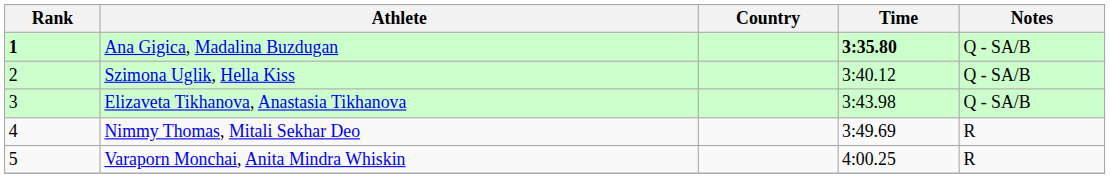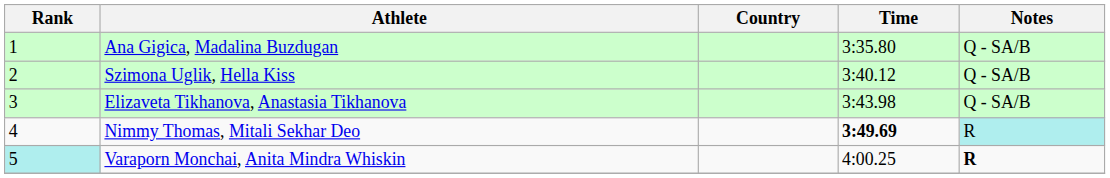Ana Gigica, Madalina Buzdugan | Rank: bold -> normal
Ana Gigica, Madalina Buzdugan | Time: bold -> normal
Nimmy Thomas, Mitali Sekhar Deo | Time: normal -> bold
Nimmy Thomas, Mitali Sekhar Deo | Notes: no background -> paleturquoise background
Varaporn Monchai, Anita Mindra Whiskin | Rank: no background -> paleturquoise background
Varaporn Monchai, Anita Mindra Whiskin | Notes: normal -> bold
